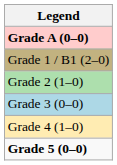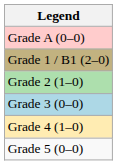row 2 | column 1: bold -> normal
row 7 | column 1: bold -> normal
